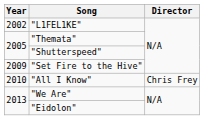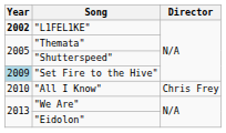"L1FEL1KE" | Year: normal -> bold
"Set Fire to the Hive" | Year: no background -> lightblue background
